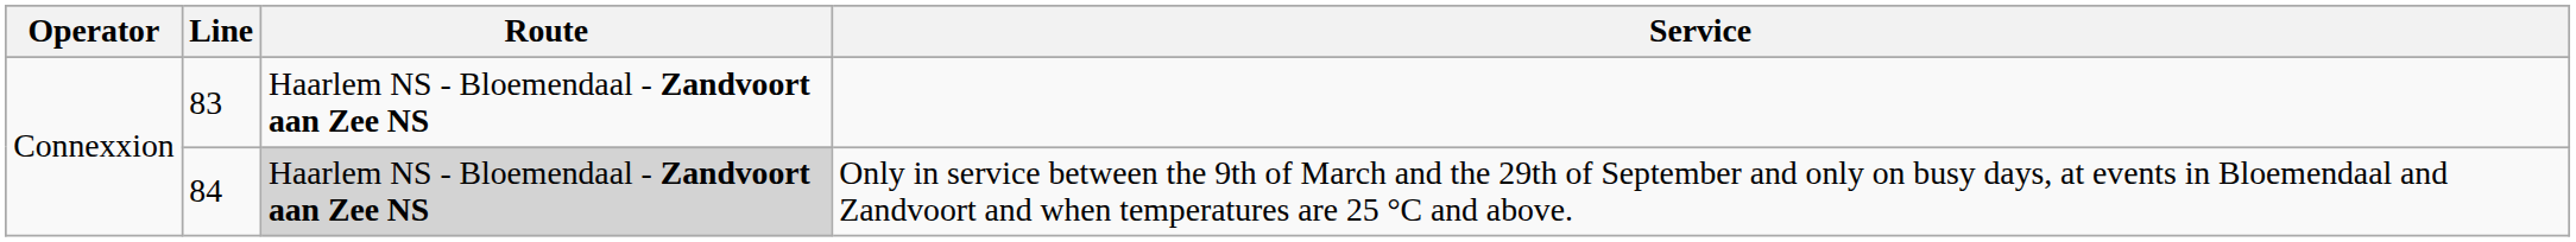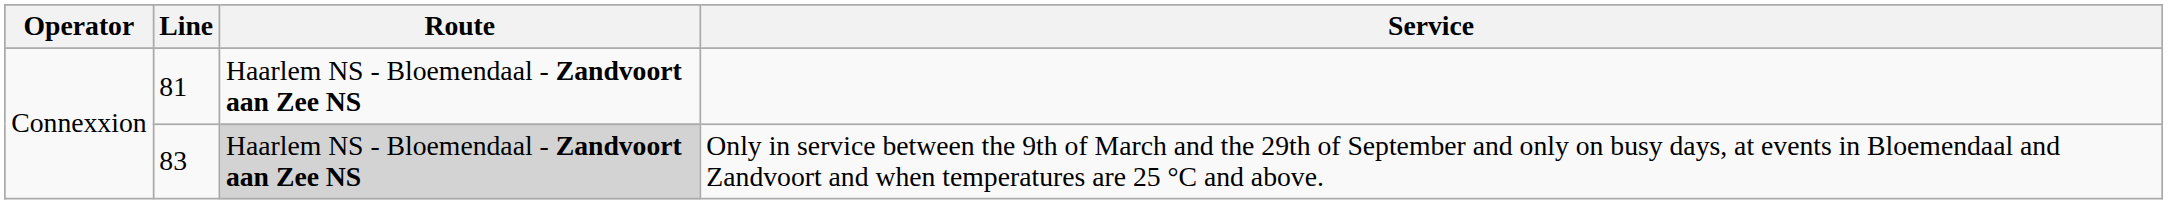row 2 | Line: 83 -> 81
row 3 | Line: 84 -> 83
